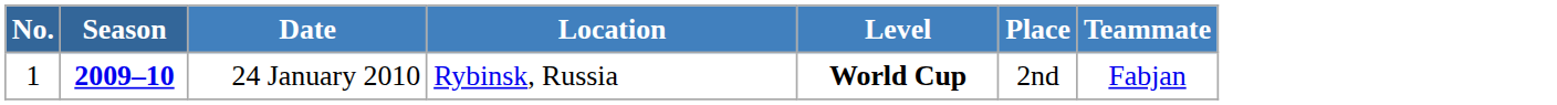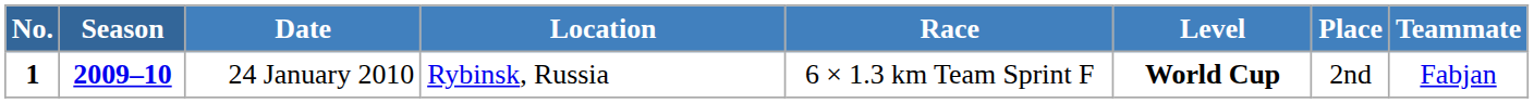+ column: Race | 6 × 1.3 km Team Sprint F
24 January 2010 | No.: normal -> bold
